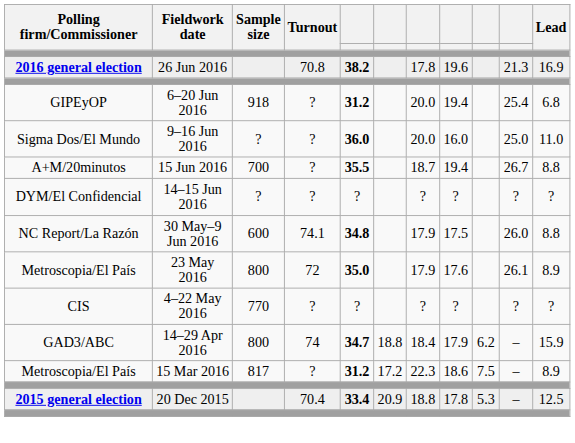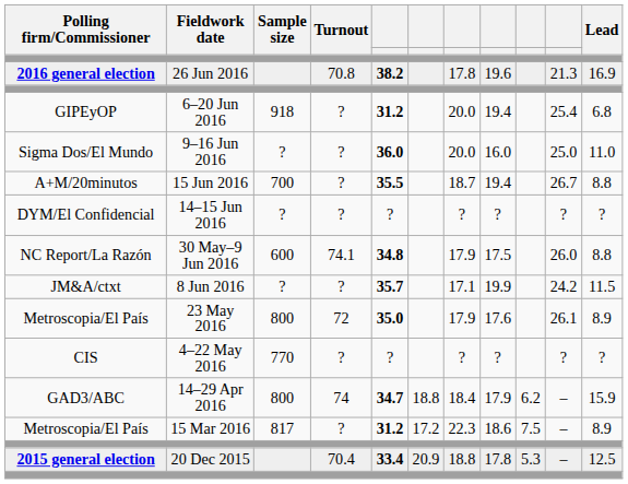+ row: JM&A/ctxt | 8 Jun 2016 | ? | ? | 35.7 | 17.1 | 19.9 | 24.2 | 11.5
